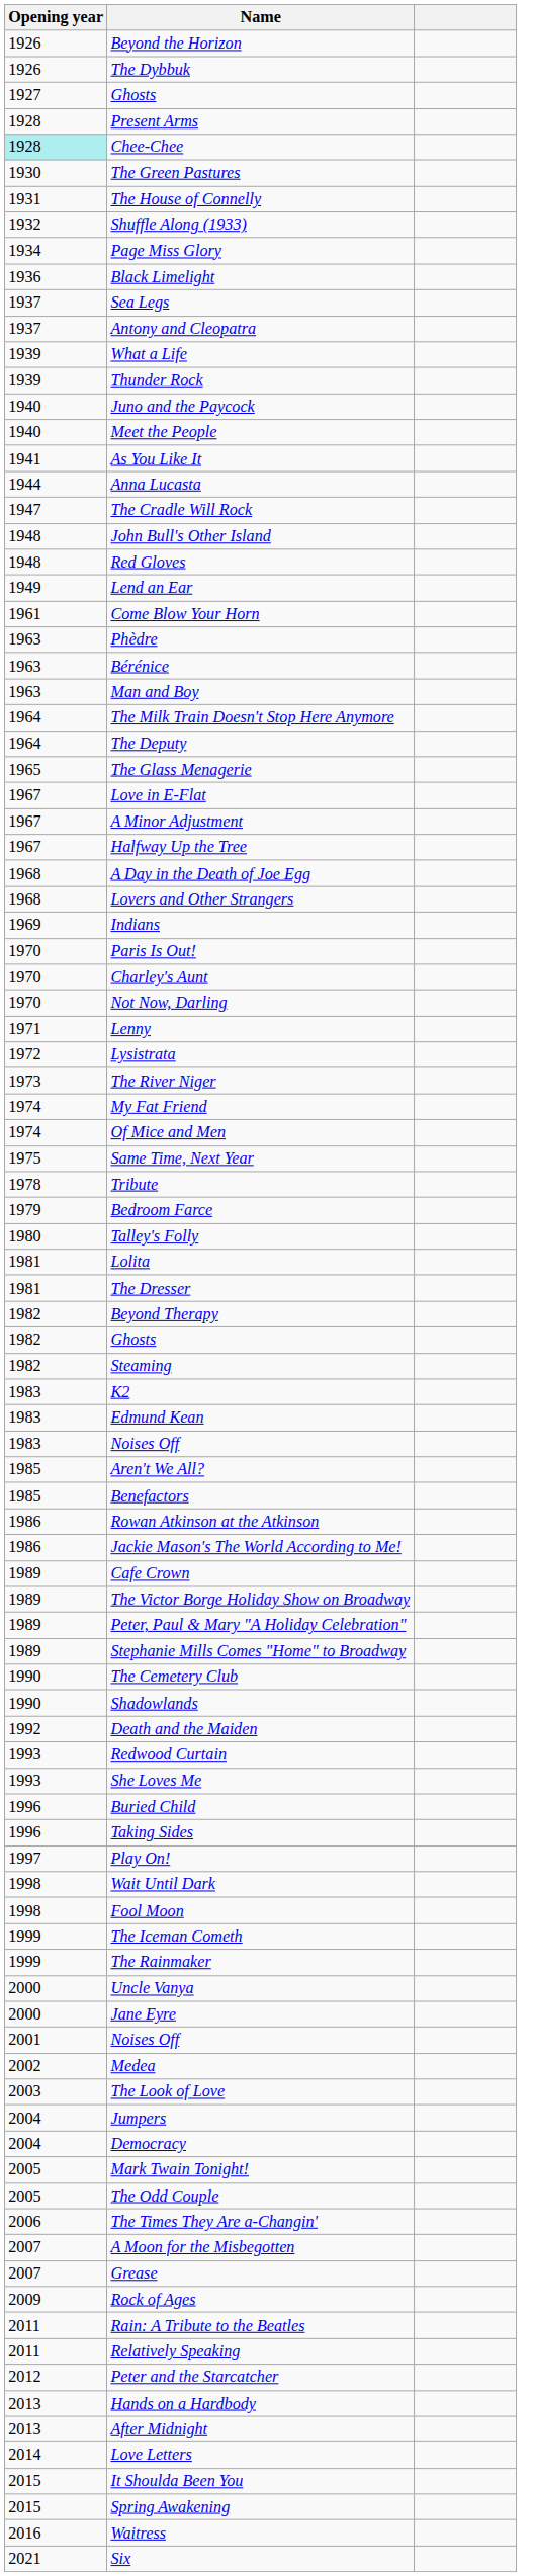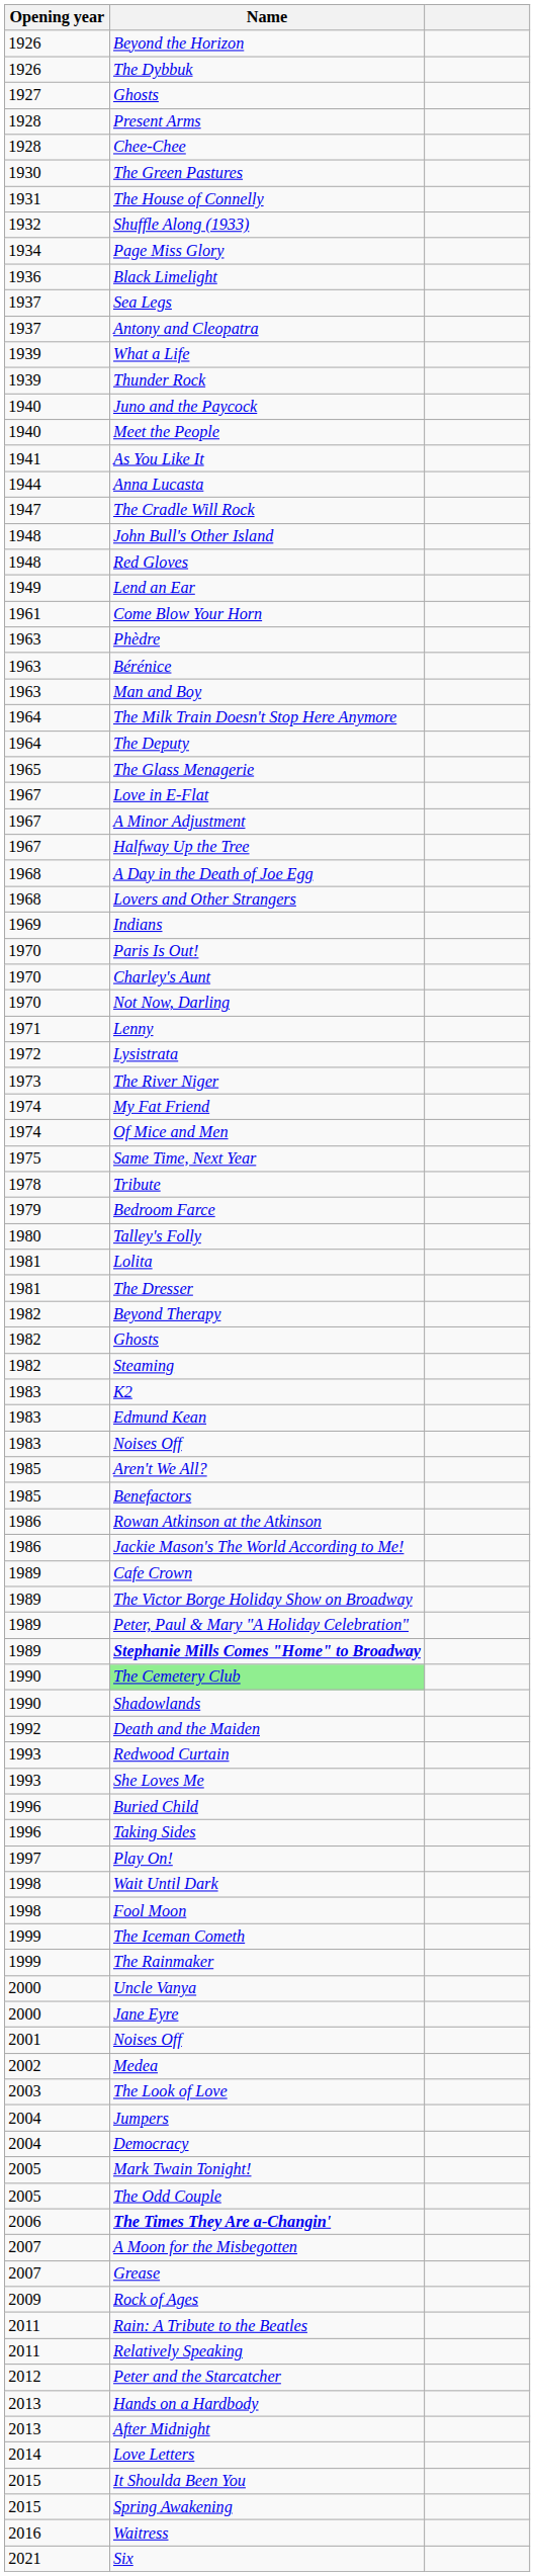Chee-Chee | Opening year: paleturquoise background -> no background
Stephanie Mills Comes "Home" to Broadway | Name: normal -> bold
The Cemetery Club | Name: no background -> lightgreen background
The Times They Are a-Changin' | Name: normal -> bold
